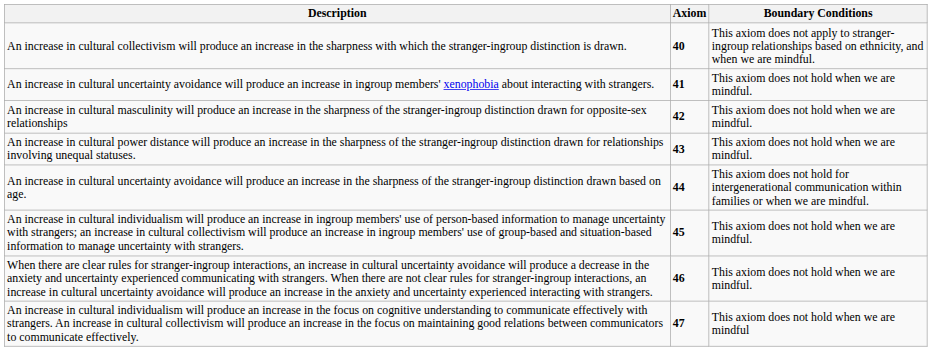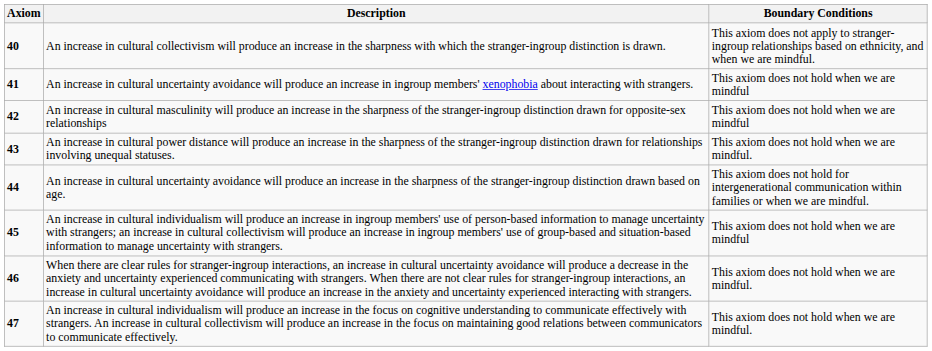columns swapped: Axiom <-> Description
row 3 | Boundary Conditions: This axiom does not hold when we are mindful. -> This axiom does not hold when we are mindful
row 4 | Boundary Conditions: This axiom does not hold when we are mindful. -> This axiom does not hold when we are mindful
row 7 | Boundary Conditions: This axiom does not hold when we are mindful. -> This axiom does not hold when we are mindful
row 9 | Boundary Conditions: This axiom does not hold when we are mindful -> This axiom does not hold when we are mindful.
